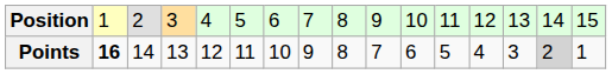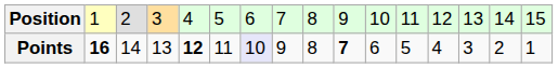Points | column 5: normal -> bold
Points | column 7: no background -> lavender background
Points | column 10: normal -> bold
Points | column 15: lightgrey background -> no background
